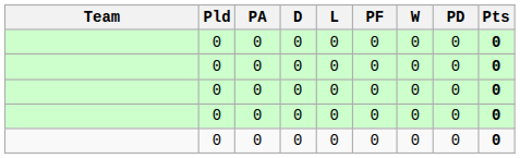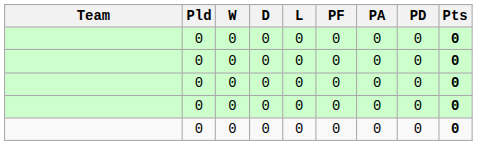columns swapped: W <-> PA
